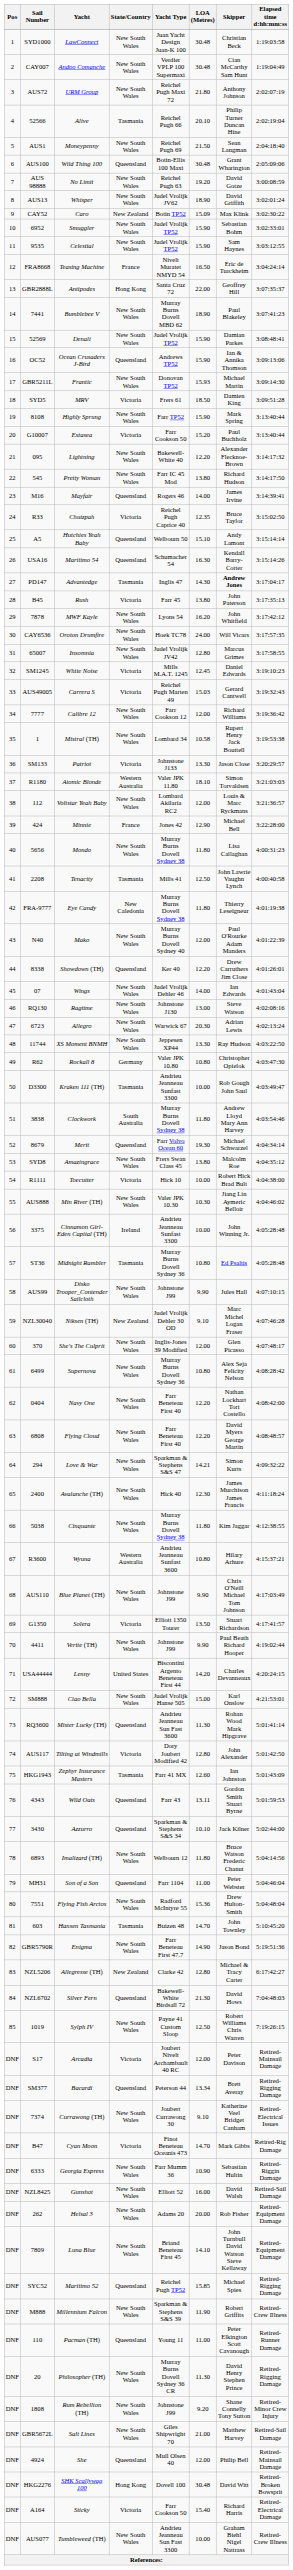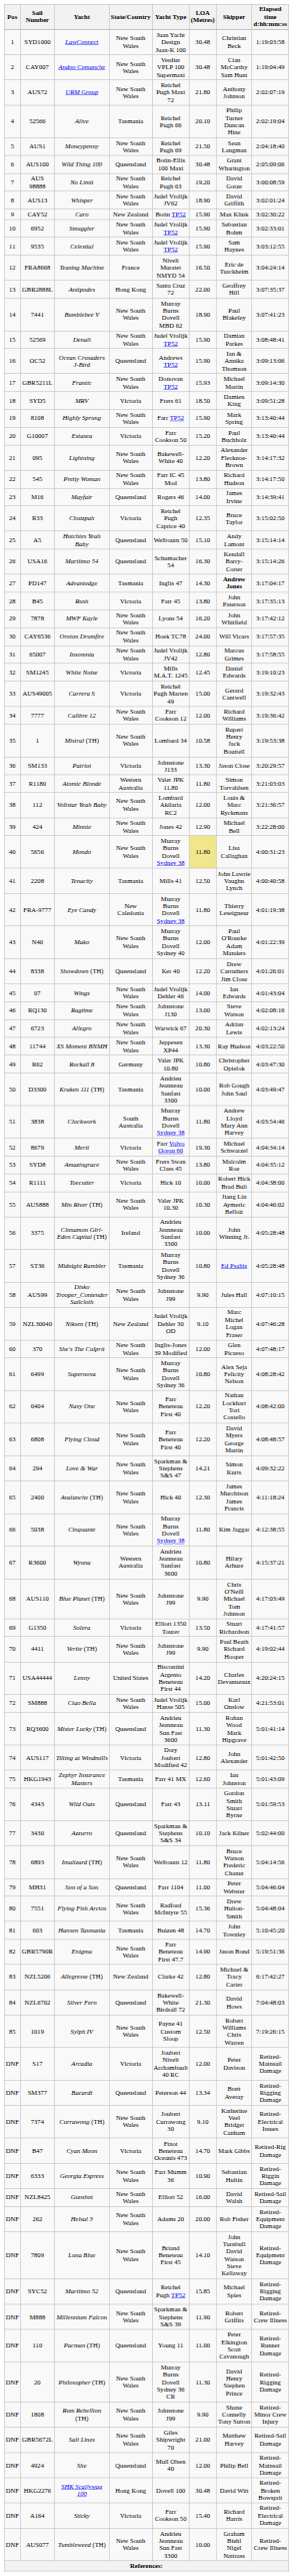Caro | LOA (Metres): 15.09 -> 15.90
Carrera S | LOA (Metres): 15.03 -> 15.00
Atomic Blonde | LOA (Metres): 18.10 -> 11.80
Minnie | State/Country: France -> New South Wales
Mondo | LOA (Metres): no background -> khaki background
Merit | State/Country: Queensland -> Victoria
Rum Rebellion (TH) | LOA (Metres): 9.20 -> 9.90
